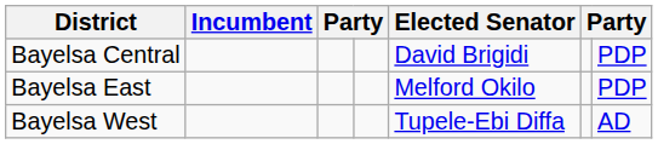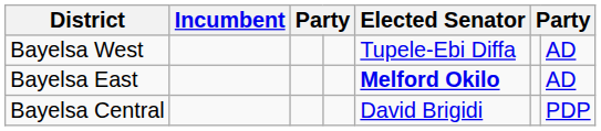rows swapped: Bayelsa Central <-> Bayelsa West
Bayelsa East | Elected Senator: normal -> bold
Bayelsa East | column 7: PDP -> AD
